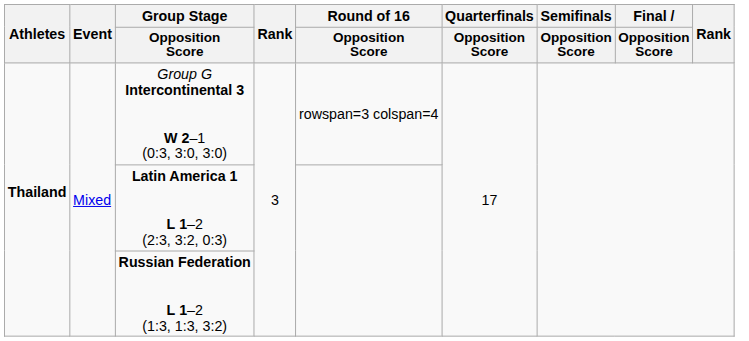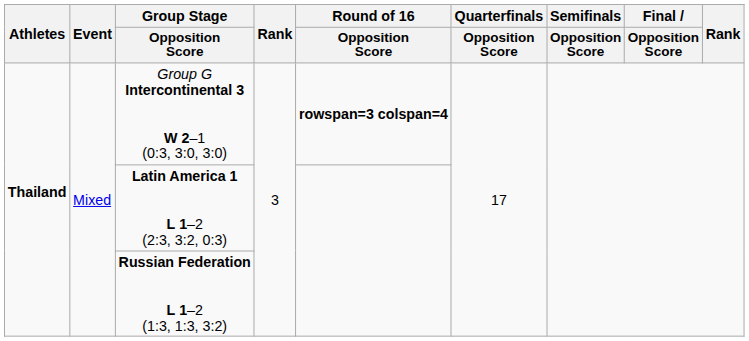Group G Intercontinental 3 W 2–1 (0:3, 3:0, 3:0) | Round of 16 / Opposition Score: normal -> bold
